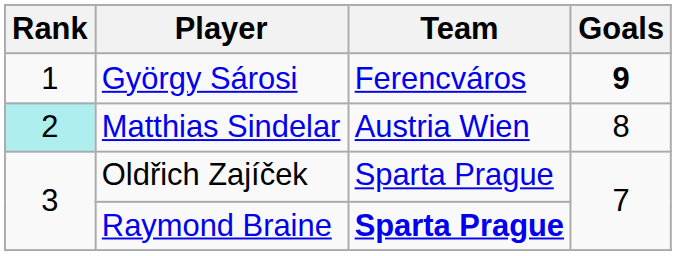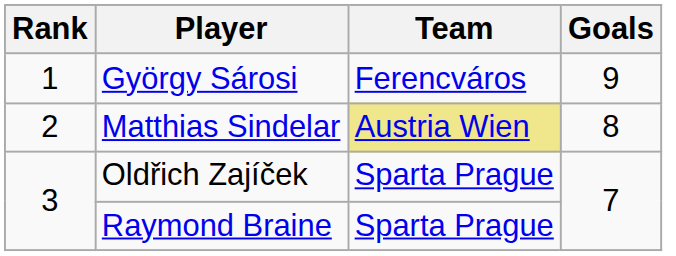György Sárosi | Goals: bold -> normal
Matthias Sindelar | Rank: paleturquoise background -> no background
Matthias Sindelar | Team: no background -> khaki background
Raymond Braine | Team: bold -> normal
